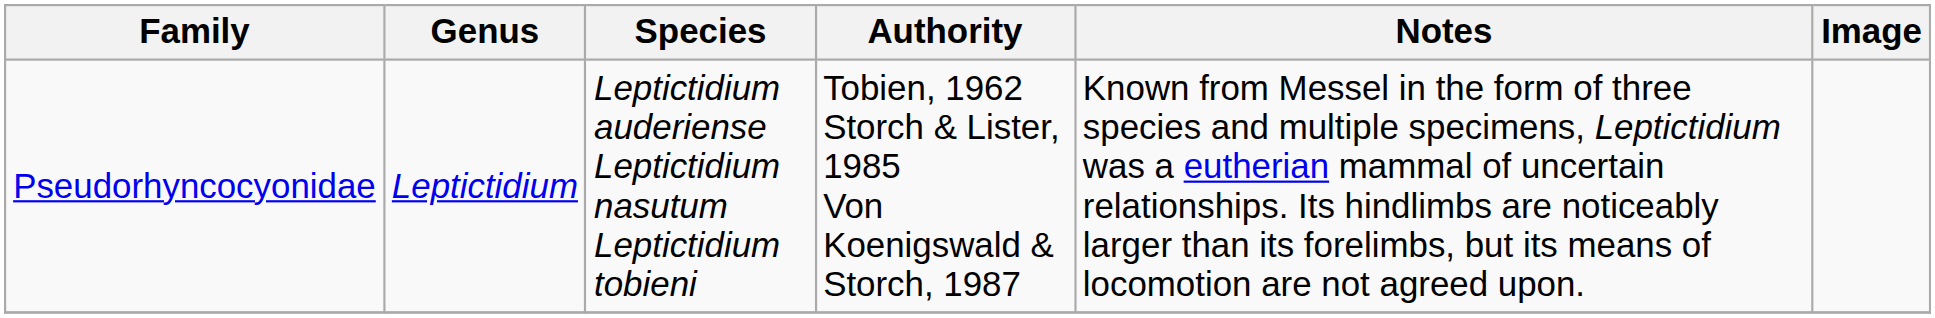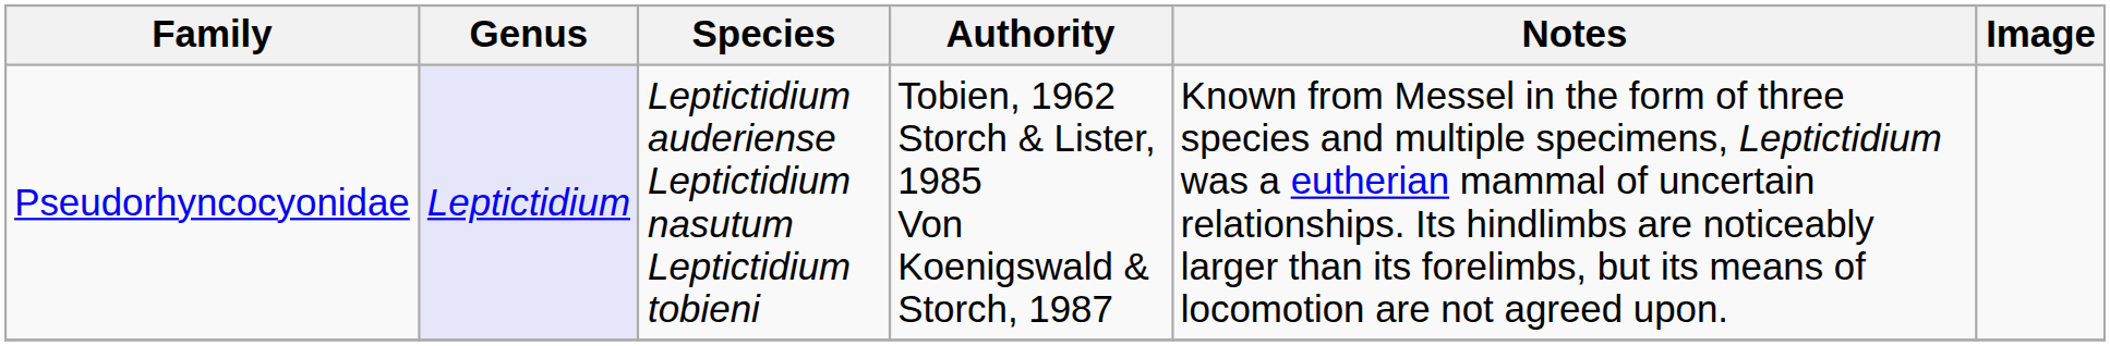Pseudorhyncocyonidae | Genus: no background -> lavender background
